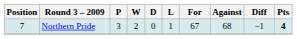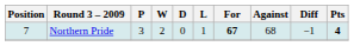Northern Pride | For: normal -> bold
